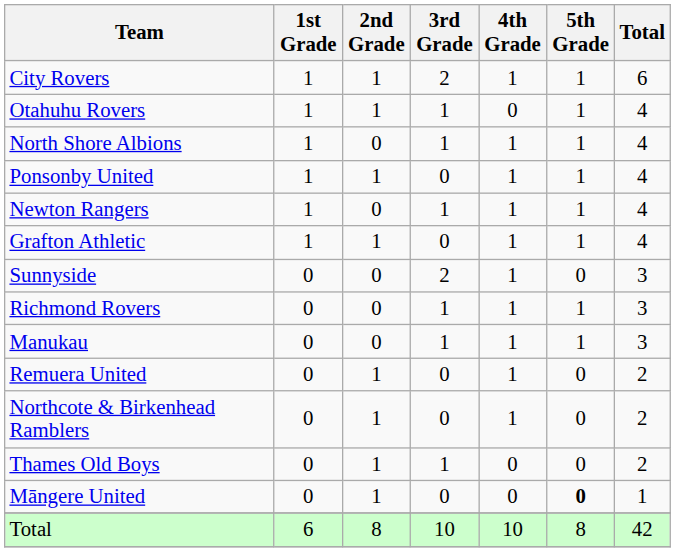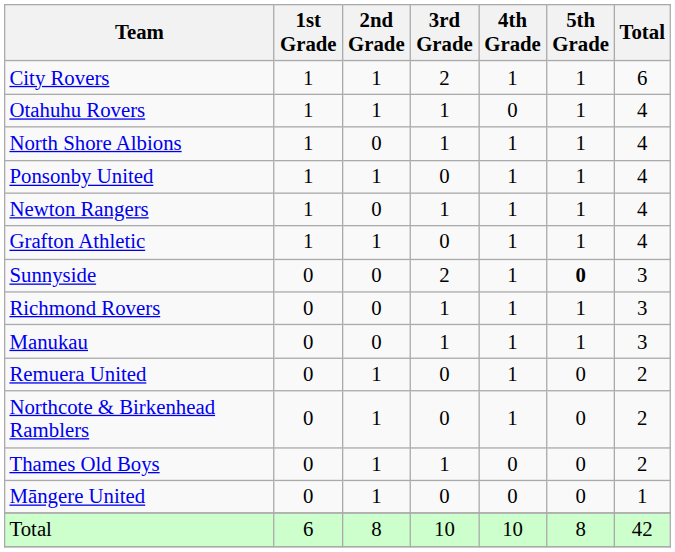Sunnyside | 5th Grade: normal -> bold
Māngere United | 5th Grade: bold -> normal
